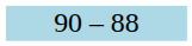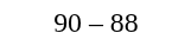row 1 | column 1: lightblue background -> no background
